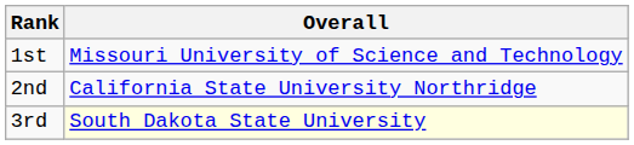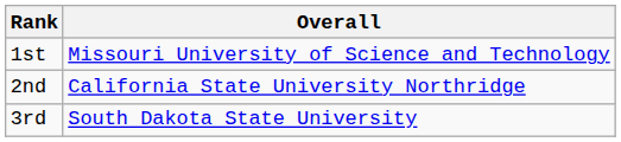3rd | Overall: lightyellow background -> no background
